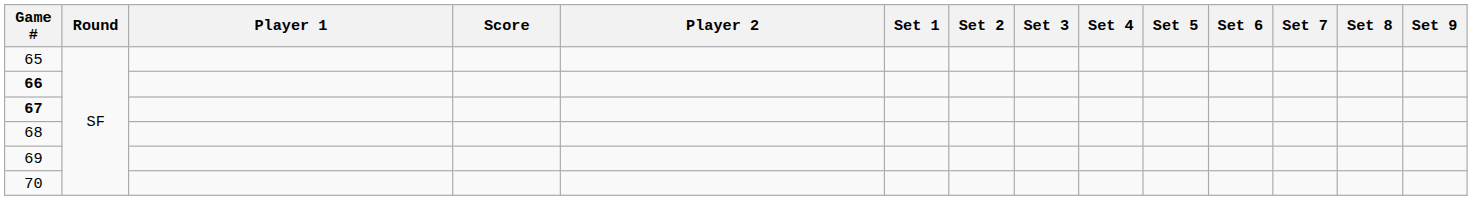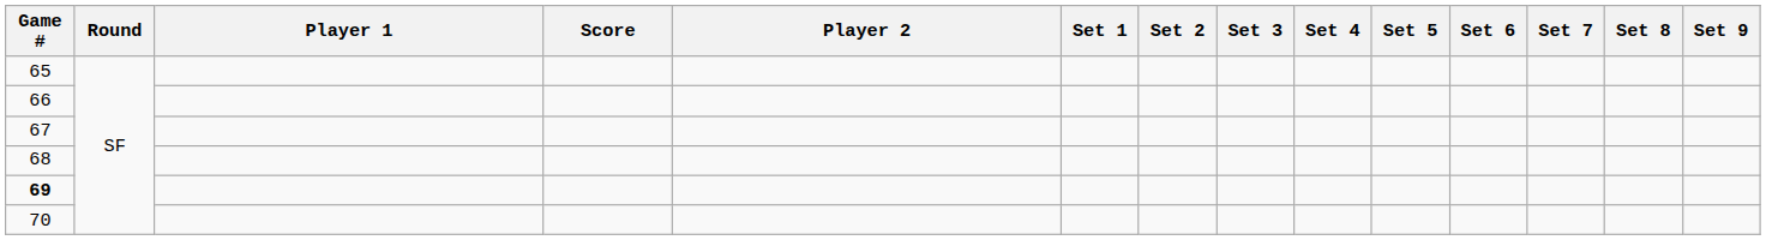66 | Game #: bold -> normal
67 | Game #: bold -> normal
69 | Game #: normal -> bold
